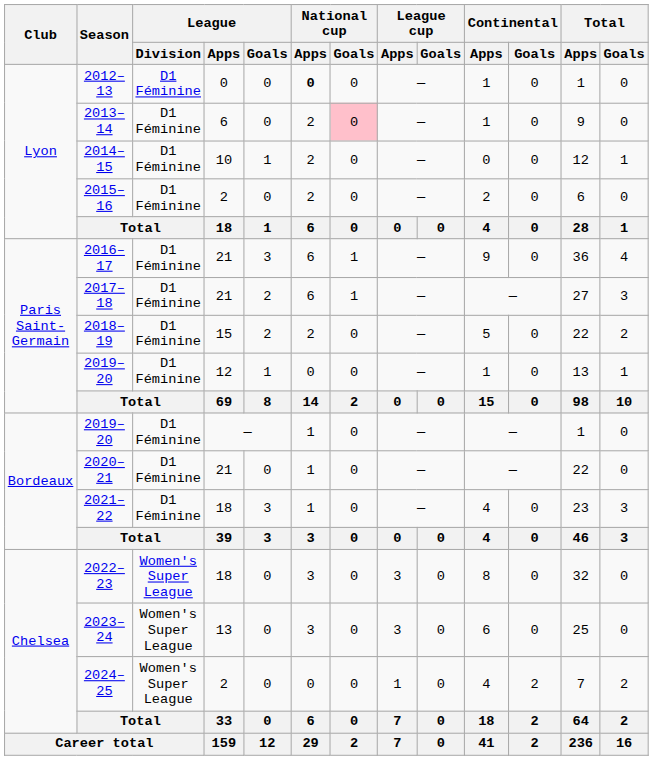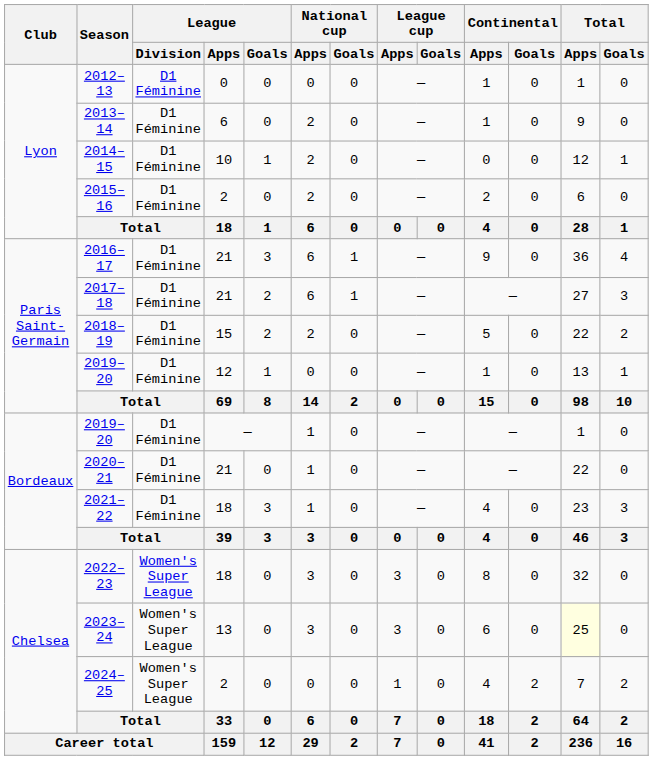2012–13 | National cup / Apps: bold -> normal
2013–14 | National cup / Goals: pink background -> no background
2023–24 | Total / Apps: no background -> lightyellow background
